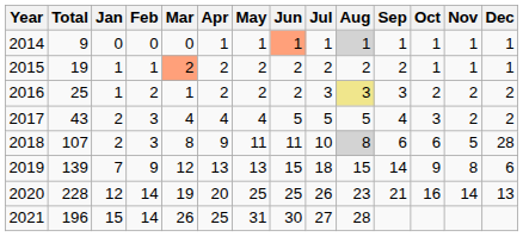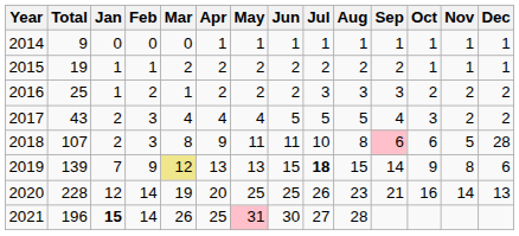2014 | Jun: lightsalmon background -> no background
2014 | Aug: lightgrey background -> no background
2015 | Mar: lightsalmon background -> no background
2016 | Aug: khaki background -> no background
2018 | Aug: lightgrey background -> no background
2018 | Sep: no background -> pink background
2019 | Mar: no background -> khaki background
2019 | Jul: normal -> bold
2021 | Jan: normal -> bold
2021 | May: no background -> pink background
